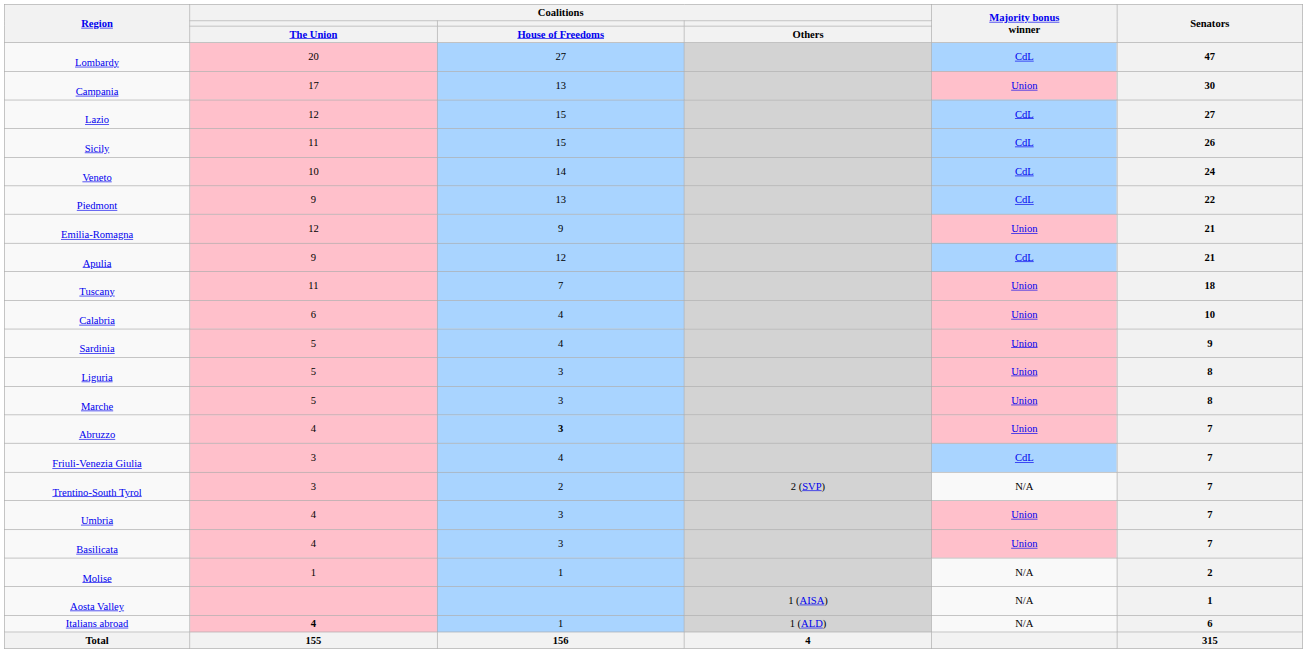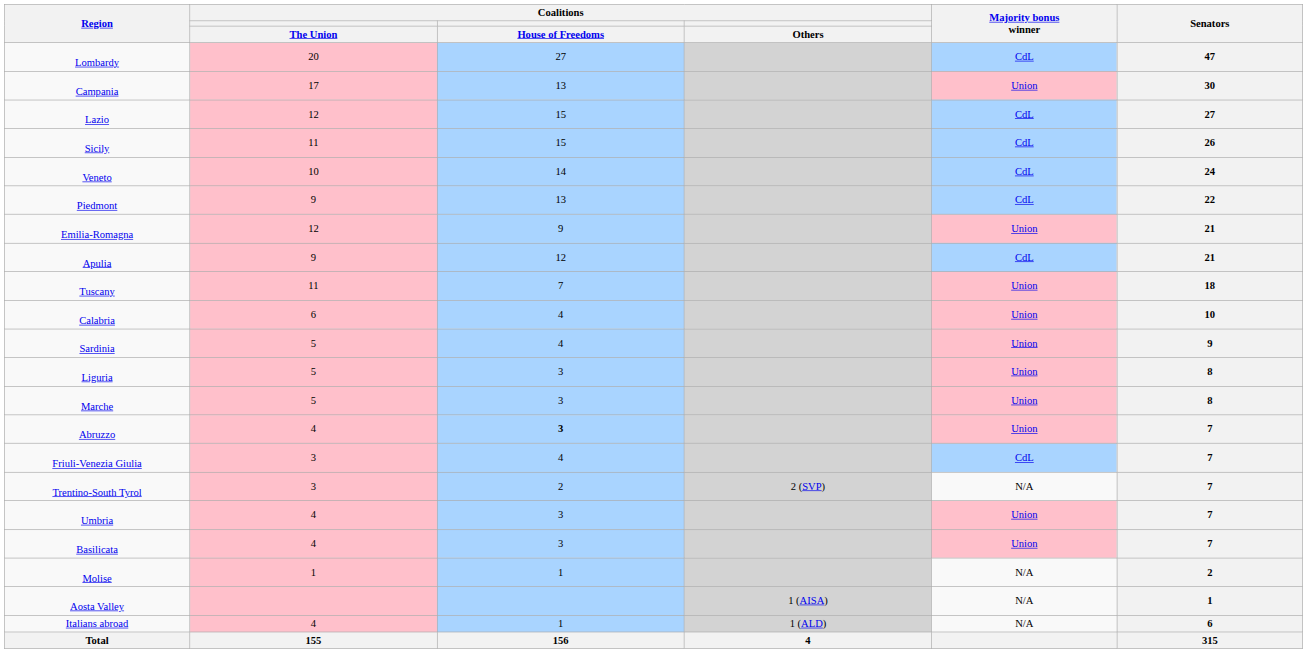Italians abroad | Coalitions / The Union: bold -> normal
